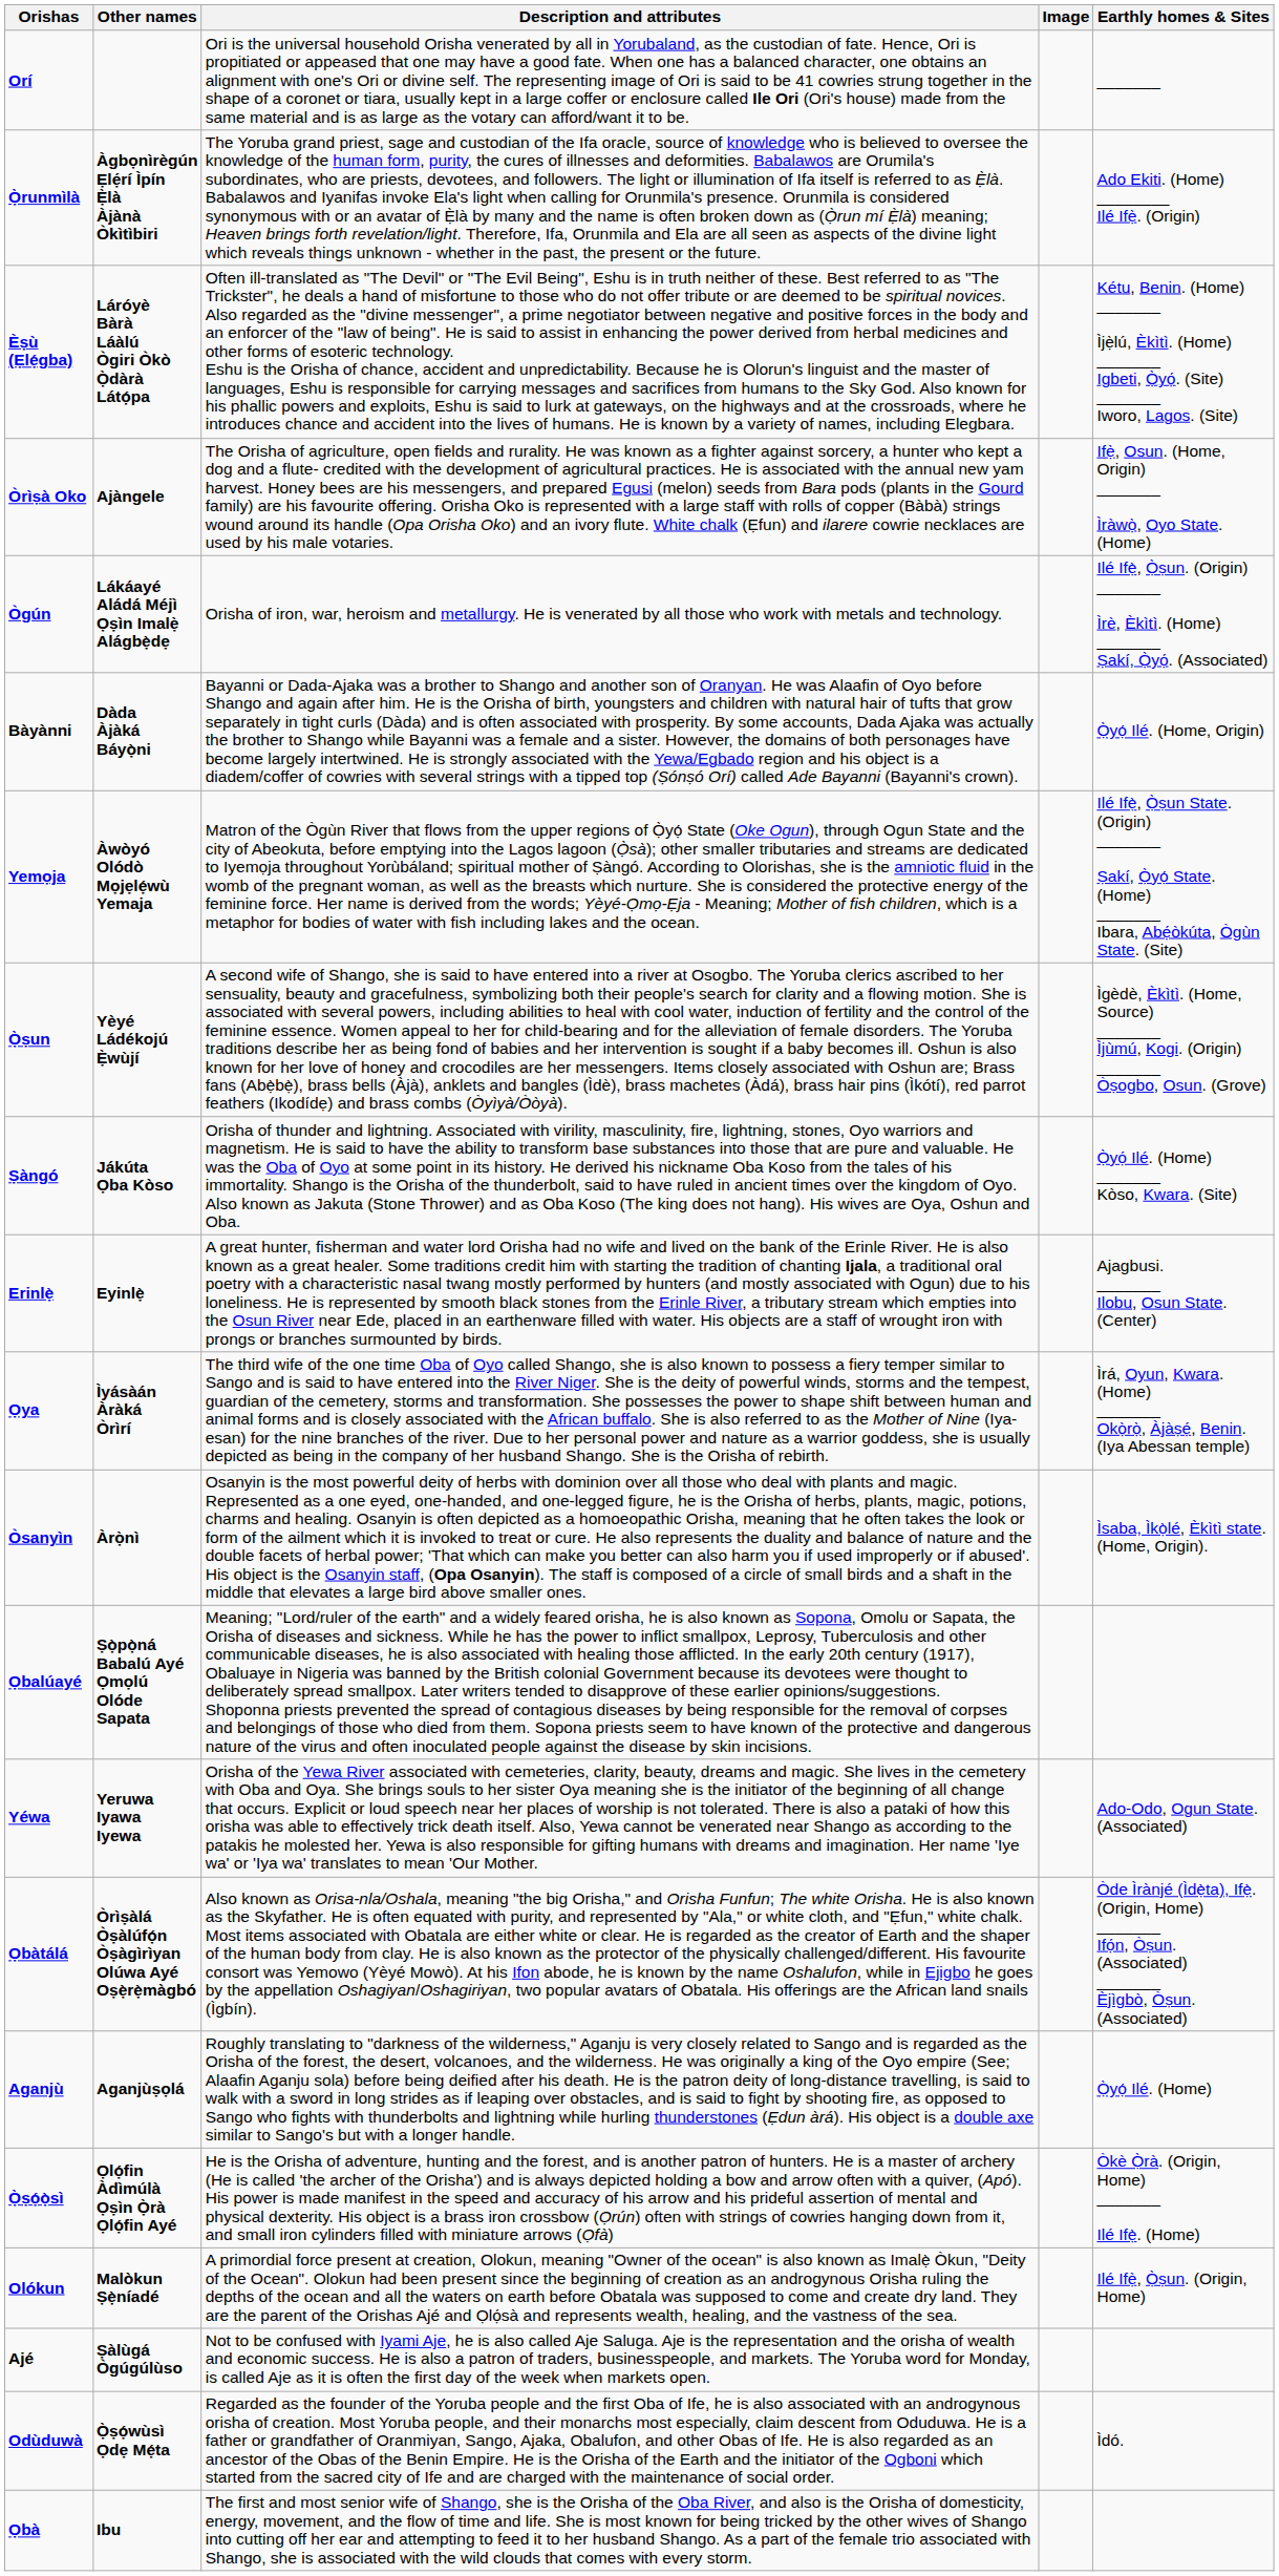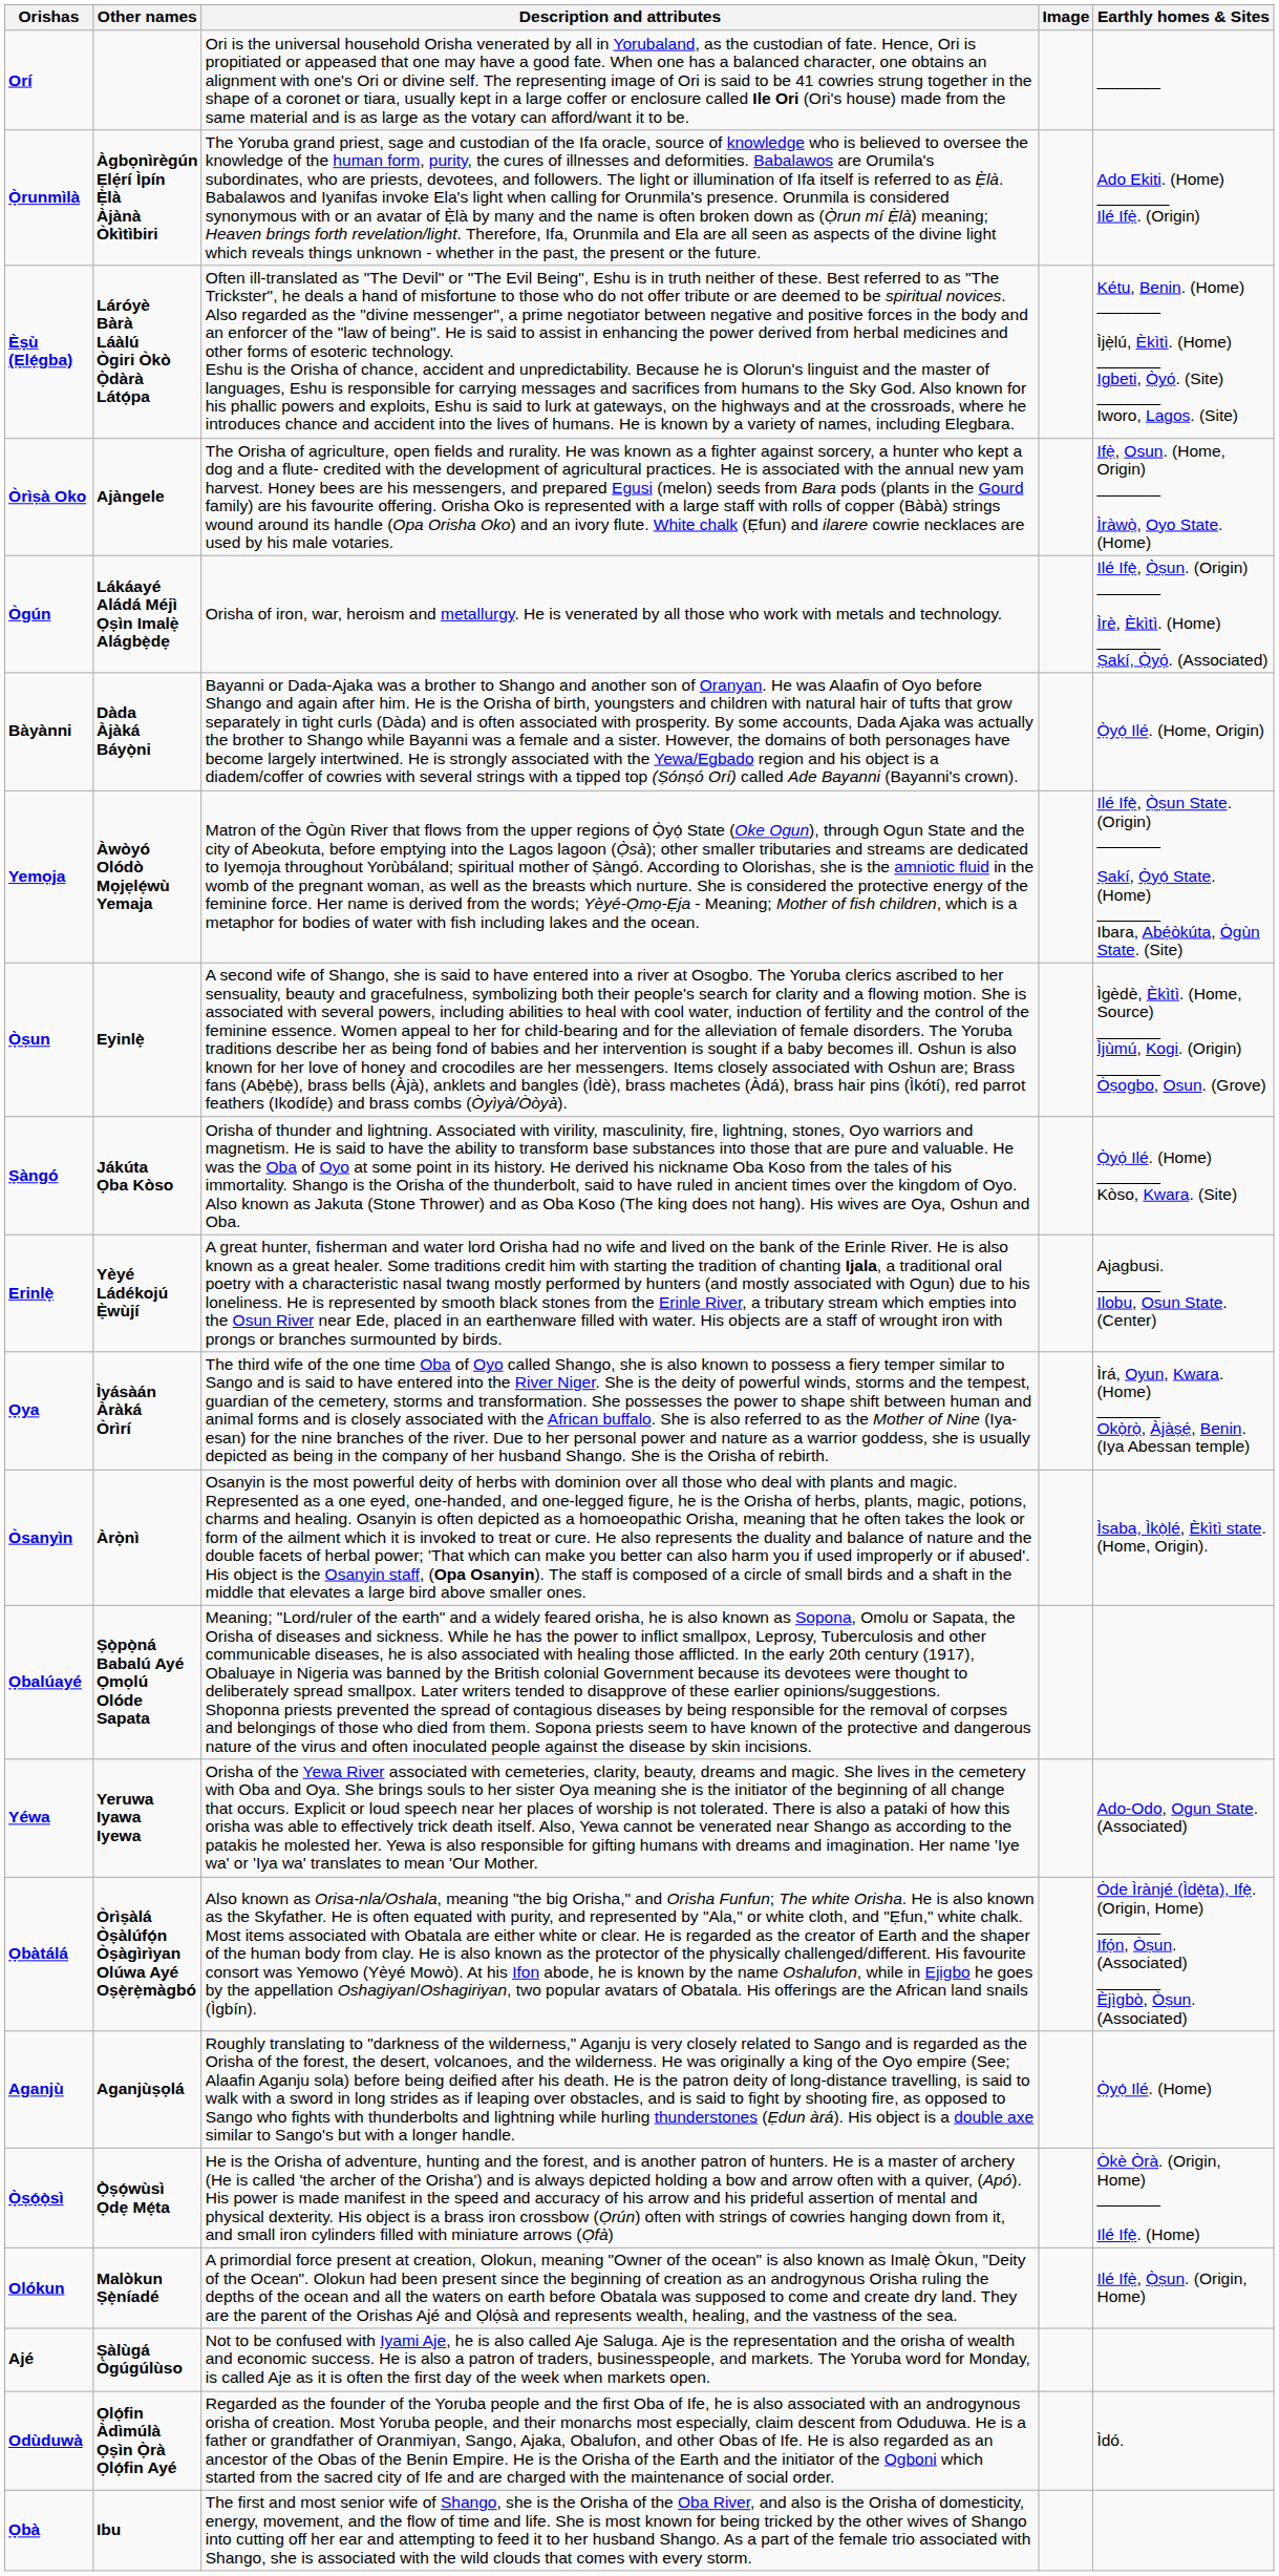Ọ̀ṣun | Other names: Yèyé Ládékojú Ẹ̀wùjí -> Eyinlẹ̀
Erinlẹ̀ | Other names: Eyinlẹ̀ -> Yèyé Ládékojú Ẹ̀wùjí
Ọ̀ṣọ́ọ̀sì | Other names: Ọlọ́fin Àdìmúlà Ọṣìn Ọ̀rà Ọlọ́fin Ayé -> Ọ̀ṣọ́wùsì Ọdẹ Mẹ́ta
Odùduwà | Other names: Ọ̀ṣọ́wùsì Ọdẹ Mẹ́ta -> Ọlọ́fin Àdìmúlà Ọṣìn Ọ̀rà Ọlọ́fin Ayé
